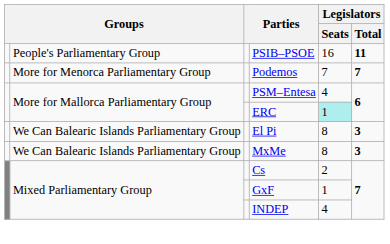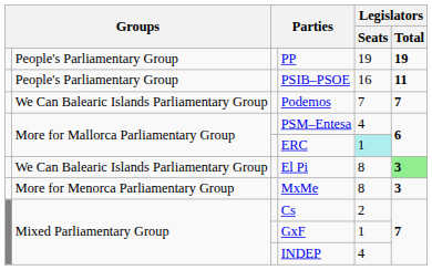+ row: People's Parliamentary Group | PP | 19 | 19
Podemos | column 2: More for Menorca Parliamentary Group -> We Can Balearic Islands Parliamentary Group
El Pi | Legislators / Total: no background -> lightgreen background
MxMe | column 2: We Can Balearic Islands Parliamentary Group -> More for Menorca Parliamentary Group
